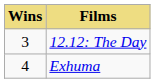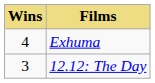rows swapped: Exhuma <-> 12.12: The Day
